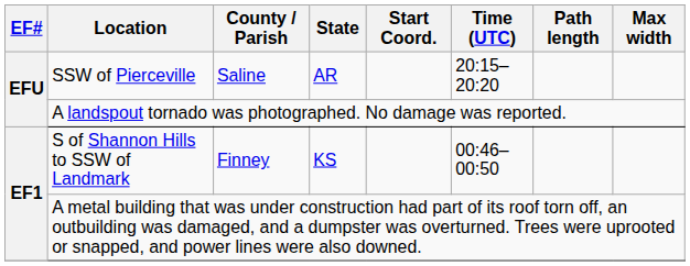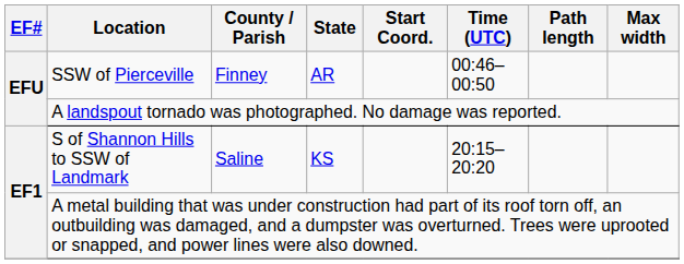SSW of Pierceville | County / Parish: Saline -> Finney
SSW of Pierceville | Time (UTC): 20:15–20:20 -> 00:46–00:50
S of Shannon Hills to SSW of Landmark | County / Parish: Finney -> Saline
S of Shannon Hills to SSW of Landmark | Time (UTC): 00:46–00:50 -> 20:15–20:20
